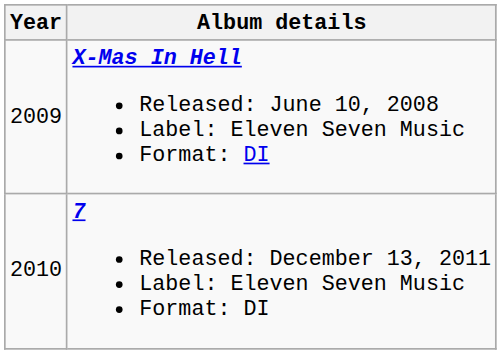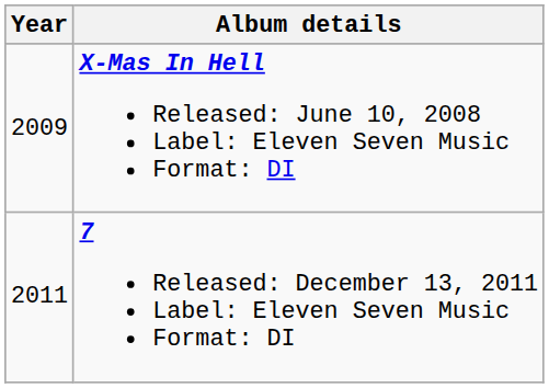row 3 | Year: 2010 -> 2011
